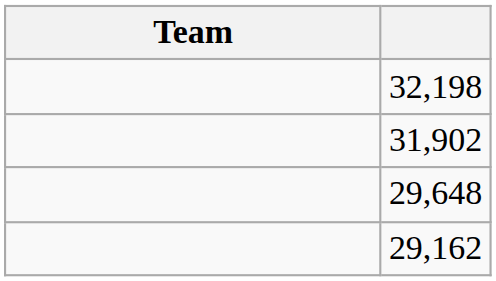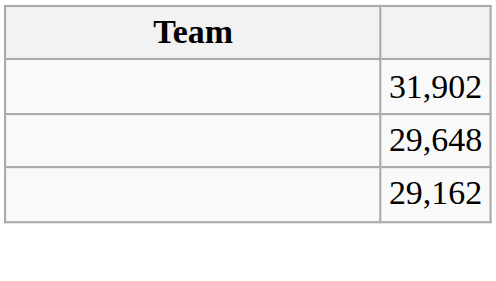- row: 32,198
